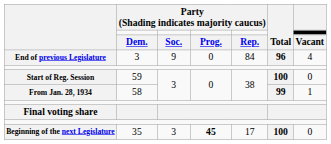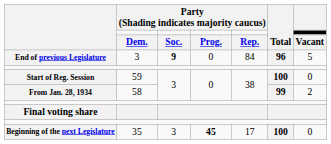End of previous Legislature | column 3: normal -> bold
End of previous Legislature | column 7: 4 -> 5
From Jan. 28, 1934 | column 7: 1 -> 2
